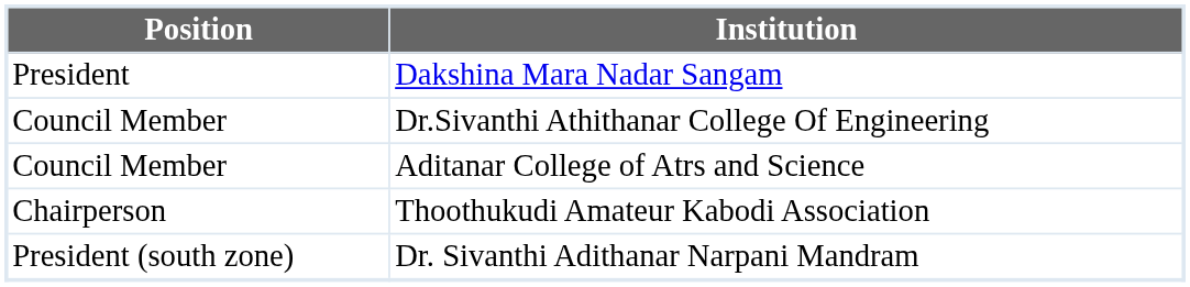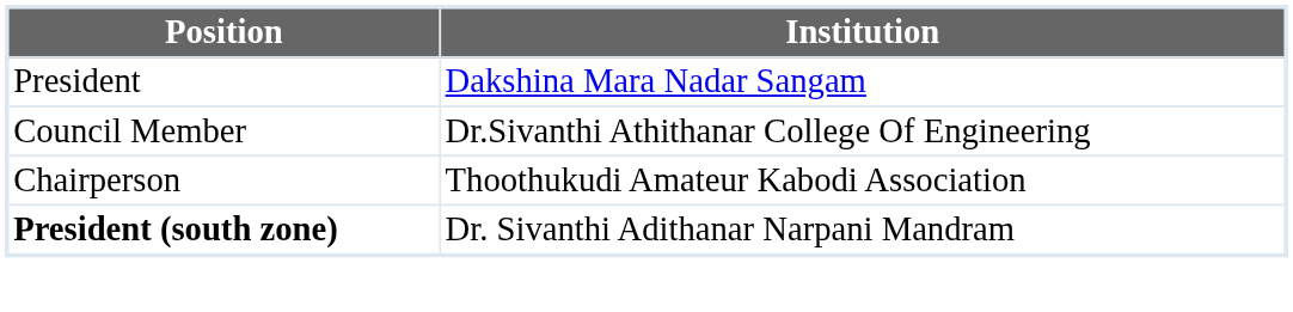- row: Council Member | Aditanar College of Atrs and Science
Dr. Sivanthi Adithanar Narpani Mandram | Position: normal -> bold
